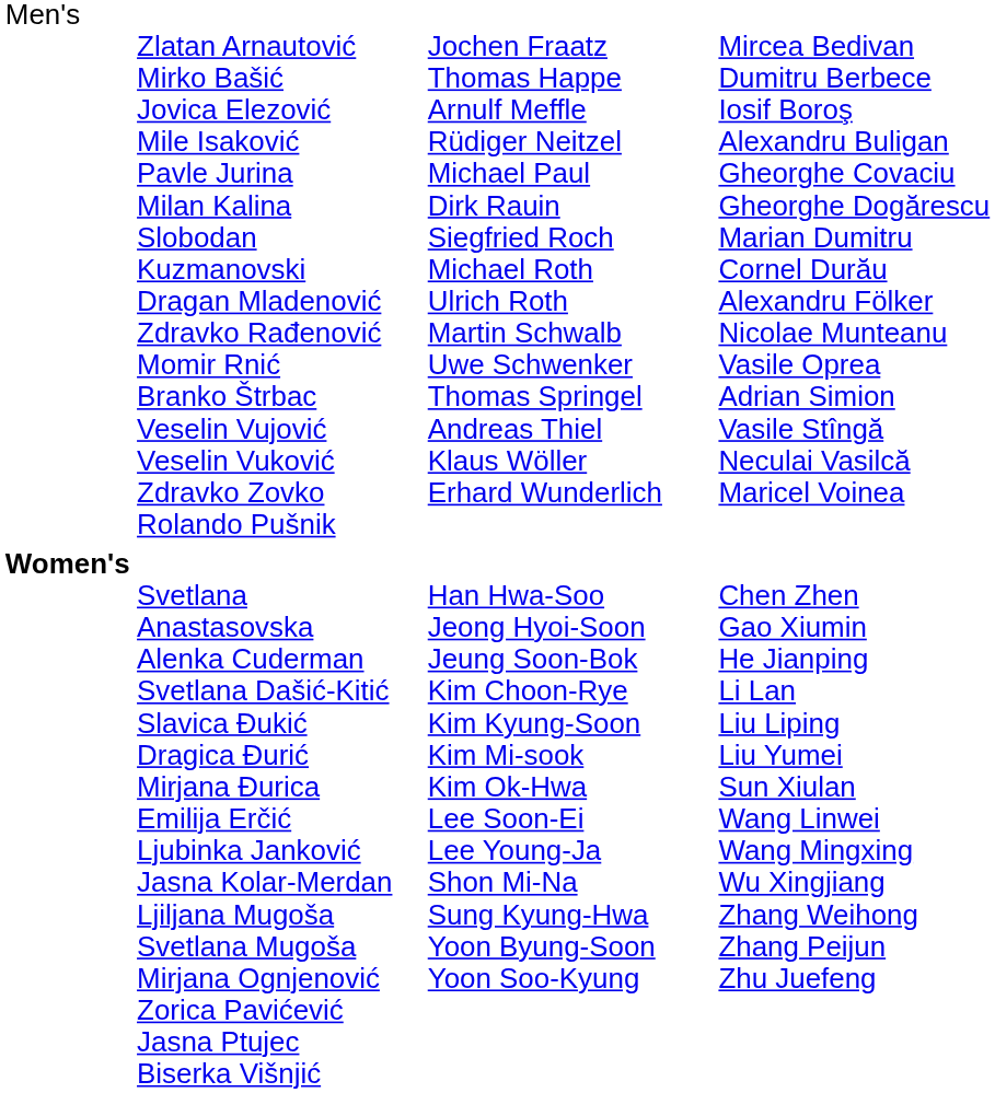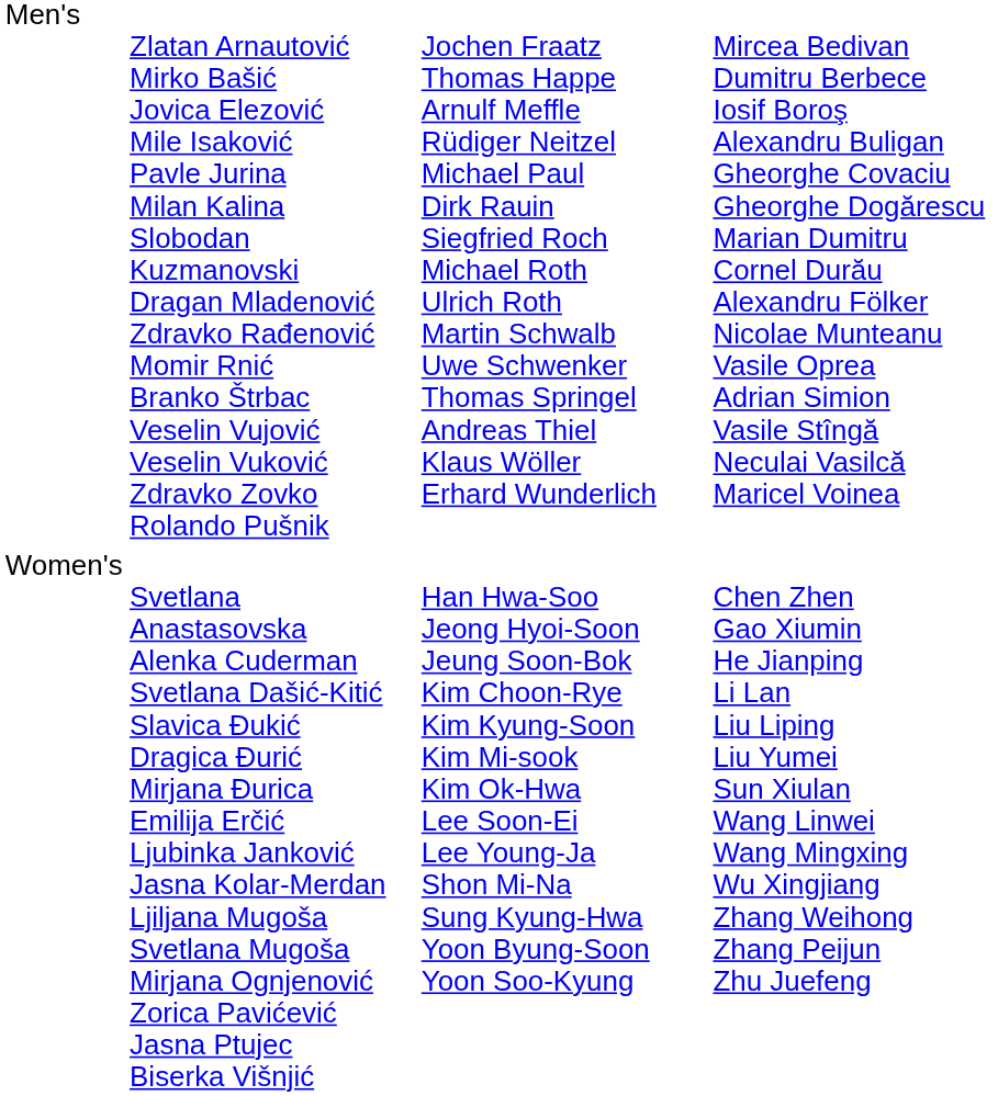Women's | column 1: bold -> normal
